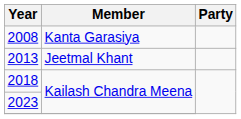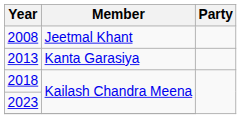2008 | Member: Kanta Garasiya -> Jeetmal Khant
2013 | Member: Jeetmal Khant -> Kanta Garasiya
